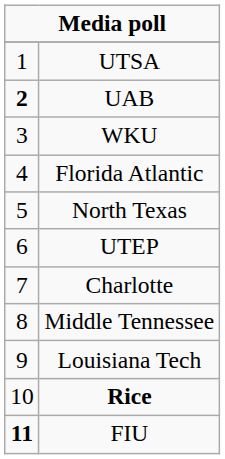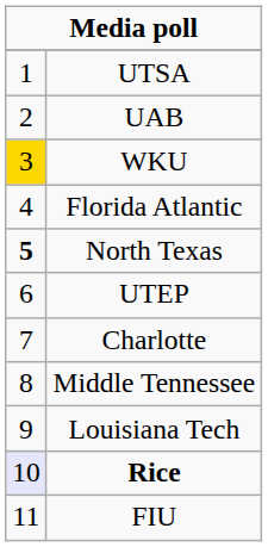UAB | column 1: bold -> normal
WKU | column 1: no background -> gold background
North Texas | column 1: normal -> bold
Rice | column 1: no background -> lavender background
FIU | column 1: bold -> normal
